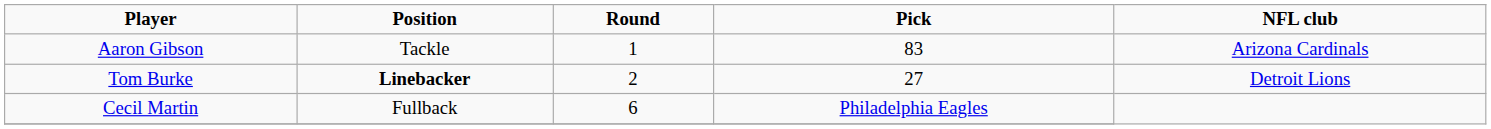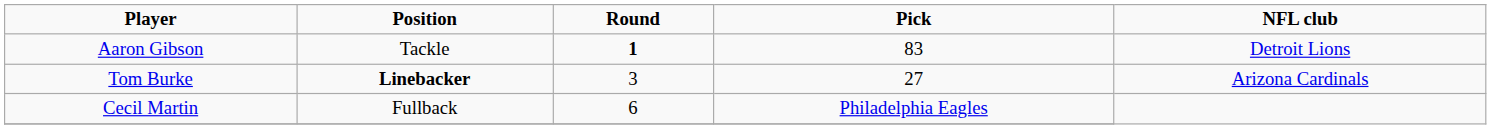Aaron Gibson | Round: normal -> bold
Aaron Gibson | NFL club: Arizona Cardinals -> Detroit Lions
Tom Burke | Round: 2 -> 3
Tom Burke | NFL club: Detroit Lions -> Arizona Cardinals
